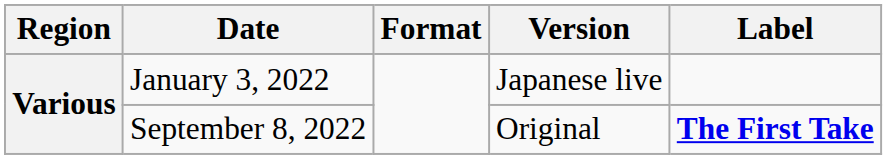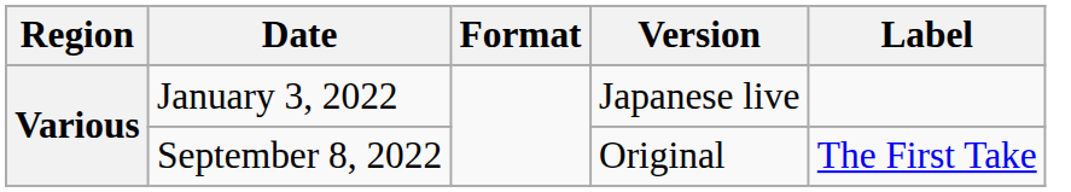September 8, 2022 | Label: bold -> normal
